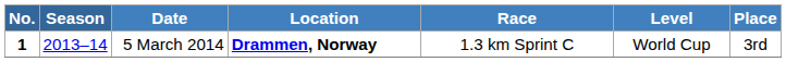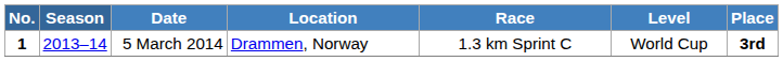5 March 2014 | Location: bold -> normal
5 March 2014 | Place: normal -> bold
